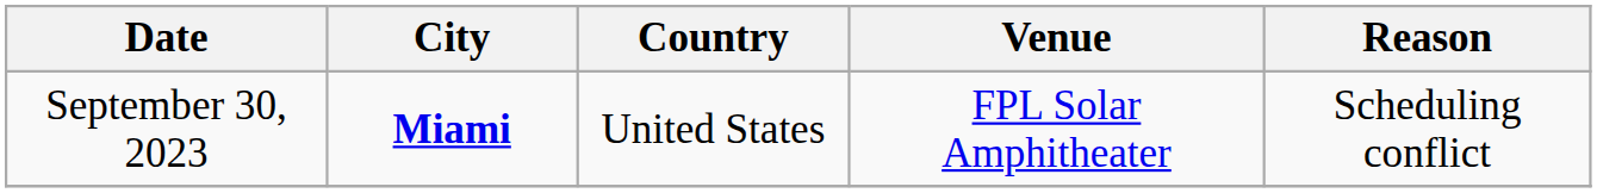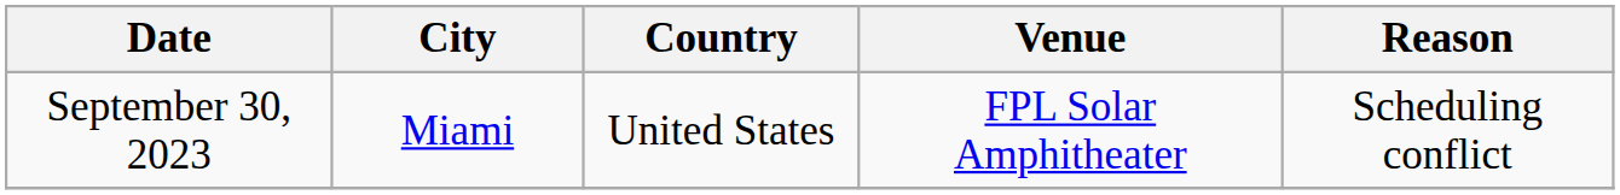September 30, 2023 | City: bold -> normal
